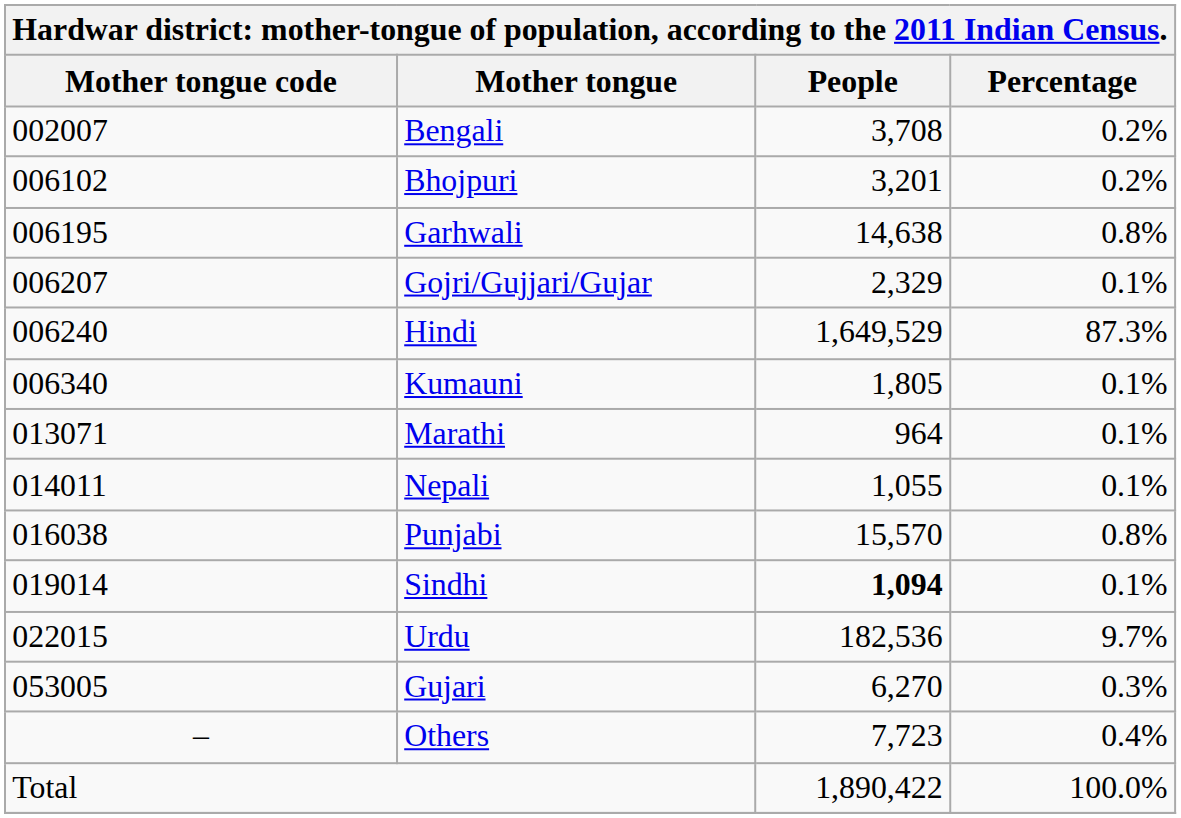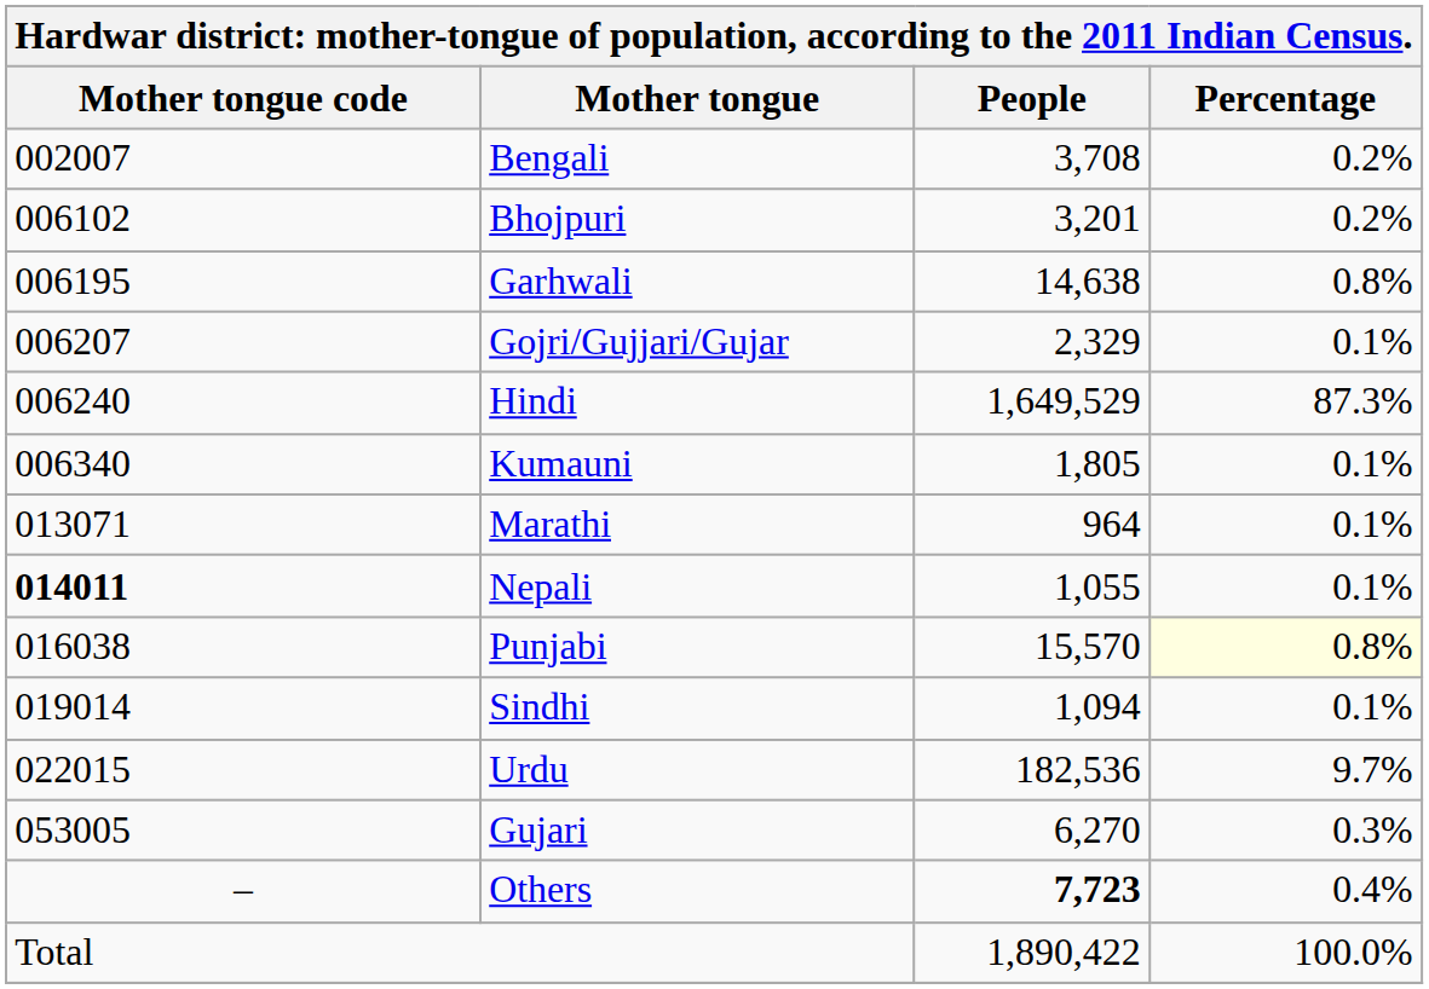Nepali | Mother tongue code: normal -> bold
Punjabi | Percentage: no background -> lightyellow background
Sindhi | People: bold -> normal
Others | People: normal -> bold
